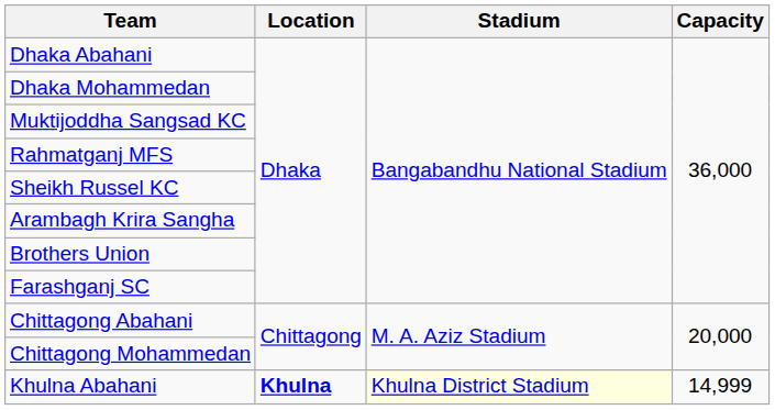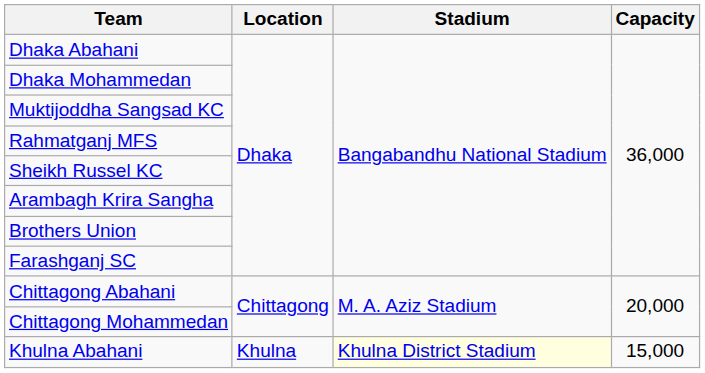Khulna Abahani | Location: bold -> normal
Khulna Abahani | Capacity: 14,999 -> 15,000
